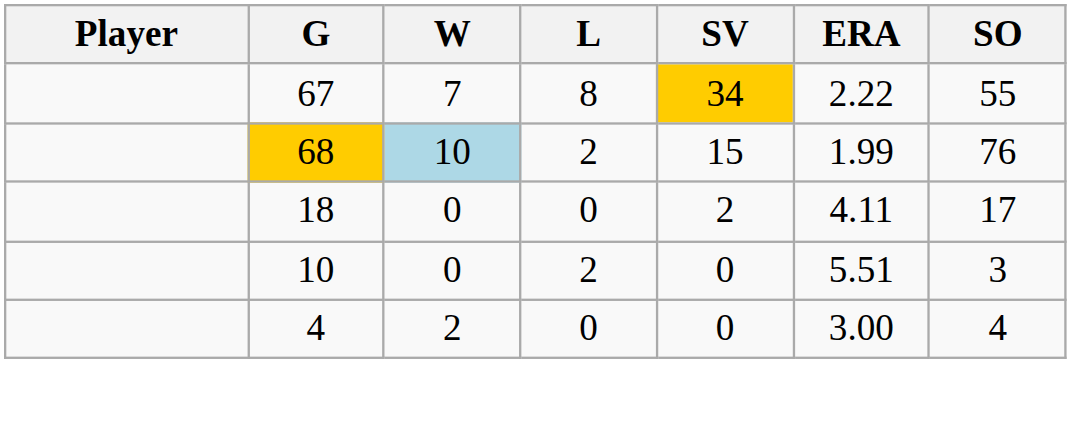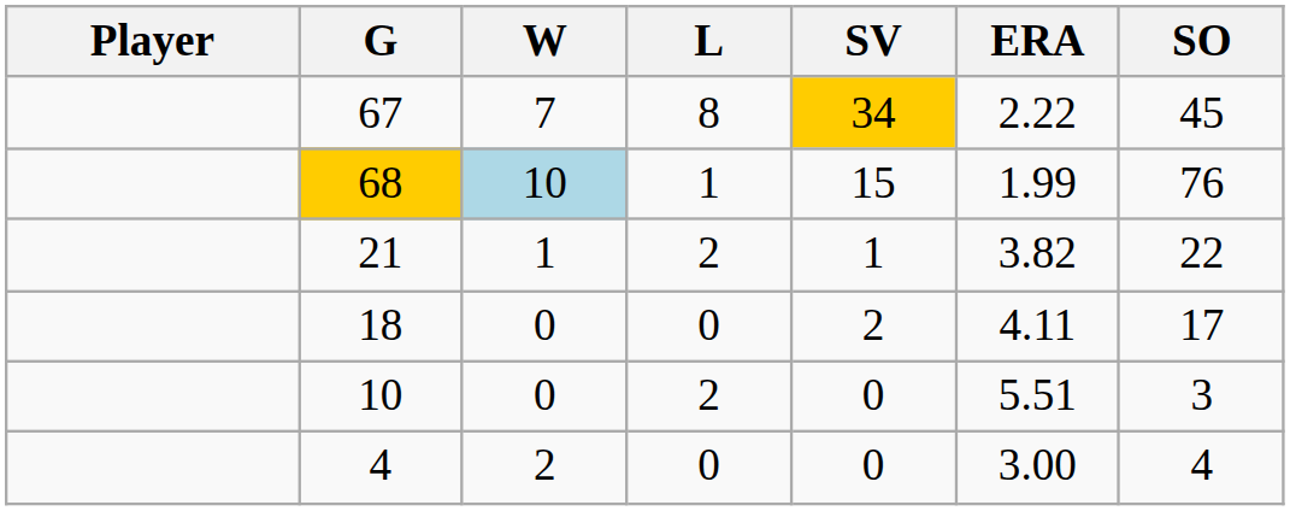67 | SO: 55 -> 45
68 | L: 2 -> 1
+ row: 21 | 1 | 2 | 1 | 3.82 | 22
